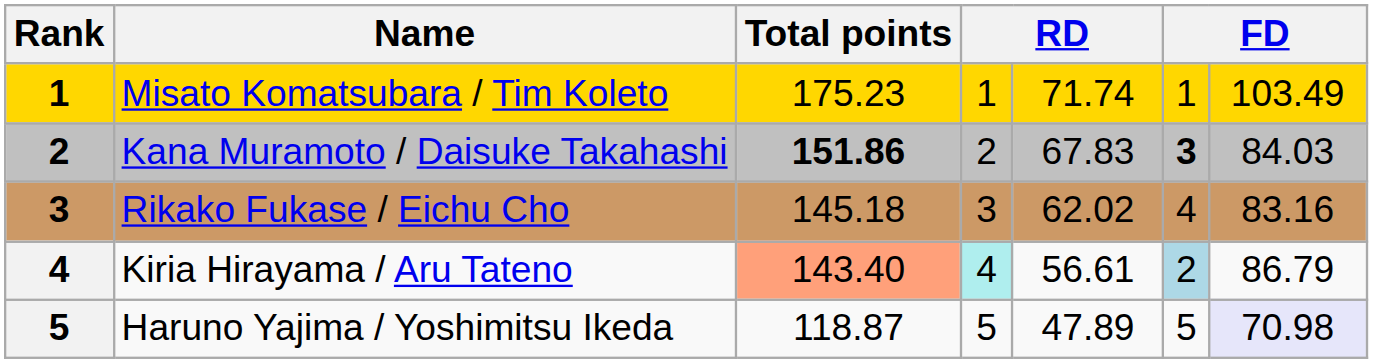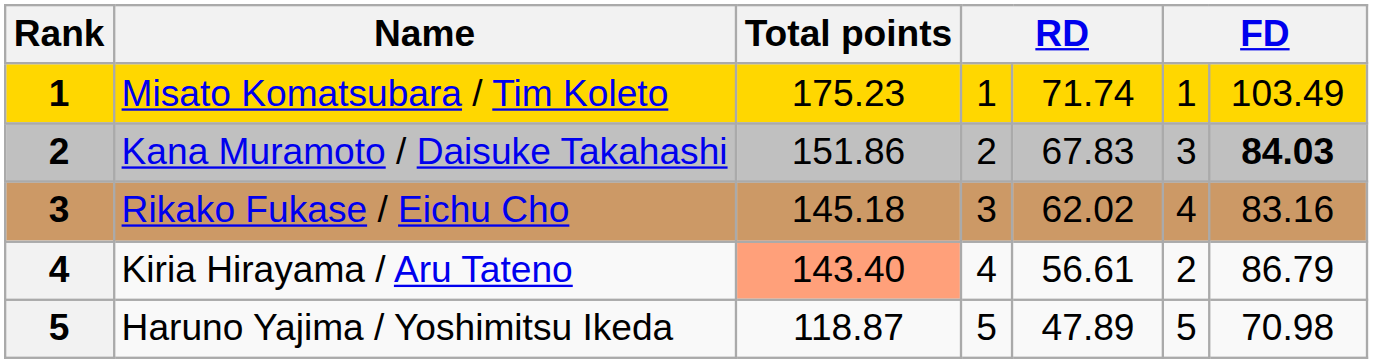Kana Muramoto / Daisuke Takahashi | Total points: bold -> normal
Kana Muramoto / Daisuke Takahashi | column 6: bold -> normal
Kana Muramoto / Daisuke Takahashi | column 7: normal -> bold
Kiria Hirayama / Aru Tateno | column 4: paleturquoise background -> no background
Kiria Hirayama / Aru Tateno | column 6: lightblue background -> no background
Haruno Yajima / Yoshimitsu Ikeda | column 7: lavender background -> no background
